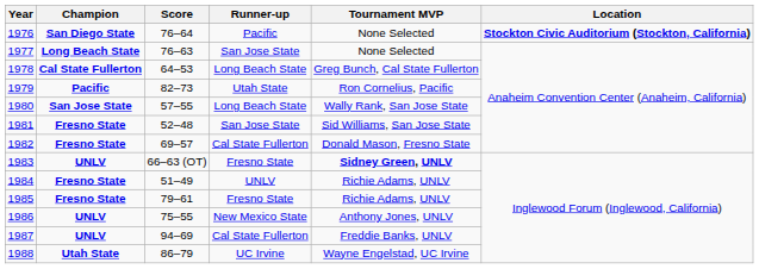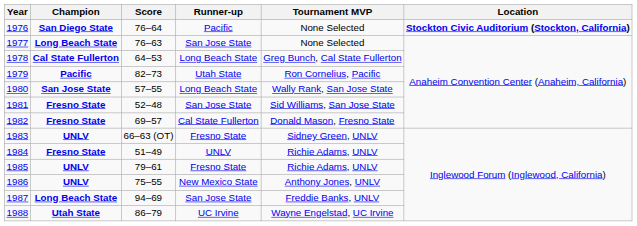1983 | Tournament MVP: bold -> normal
1985 | Champion: Fresno State -> UNLV
1987 | Champion: UNLV -> Long Beach State
1987 | Runner-up: Cal State Fullerton -> San Jose State
